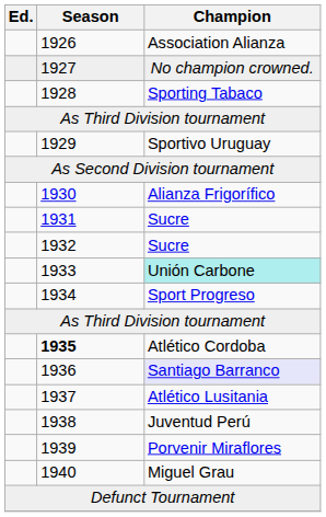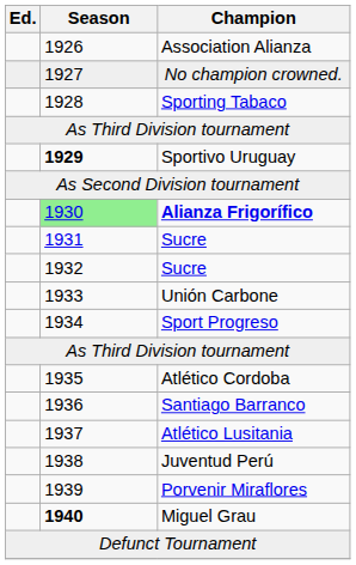1929 | Season: normal -> bold
1930 | Season: no background -> lightgreen background
1930 | Champion: normal -> bold
1933 | Champion: paleturquoise background -> no background
1935 | Season: bold -> normal
1936 | Champion: lavender background -> no background
1940 | Season: normal -> bold
